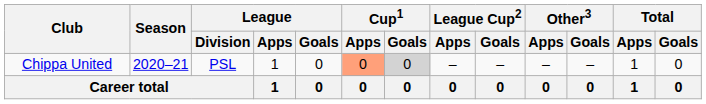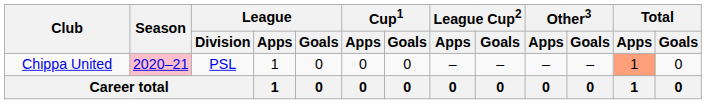Chippa United | Season: no background -> pink background
Chippa United | Cup1 / Apps: lightsalmon background -> no background
Chippa United | Cup1 / Goals: lightgrey background -> no background
Chippa United | Total / Apps: no background -> lightsalmon background
